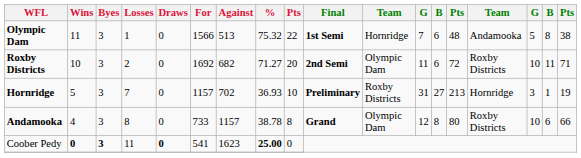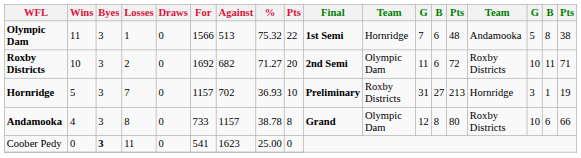Coober Pedy | Wins: bold -> normal
Coober Pedy | Draws: bold -> normal
Coober Pedy | %: bold -> normal
